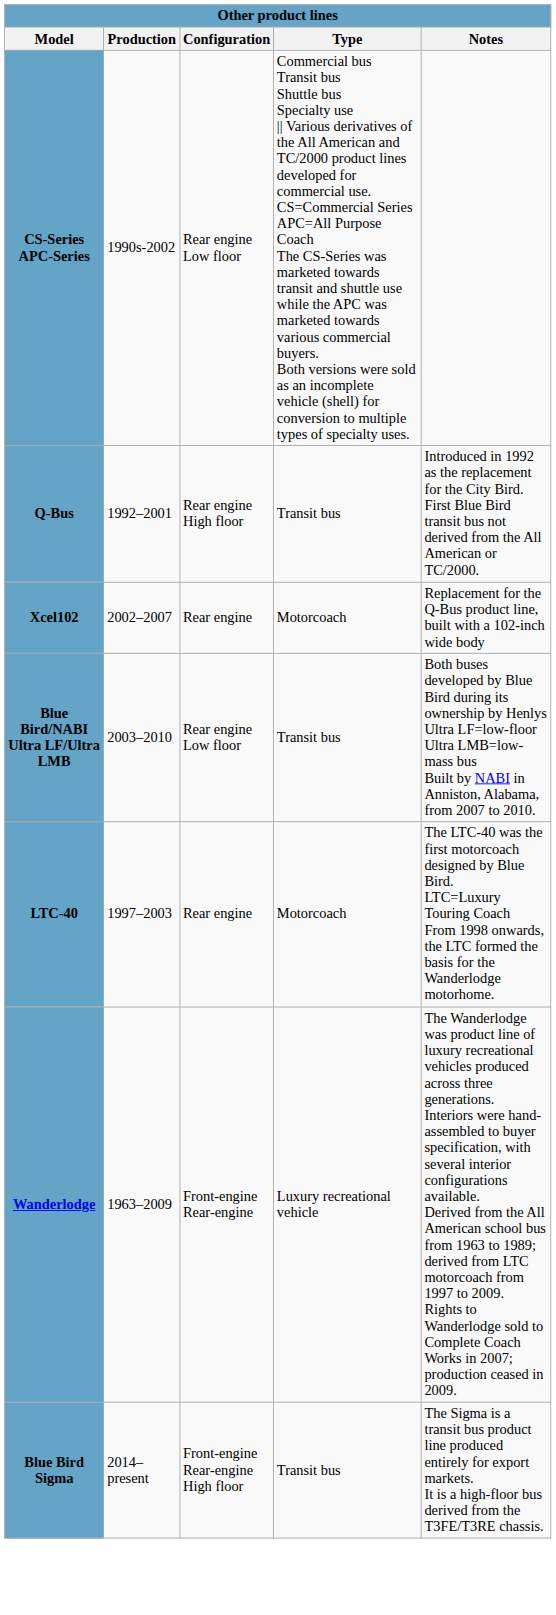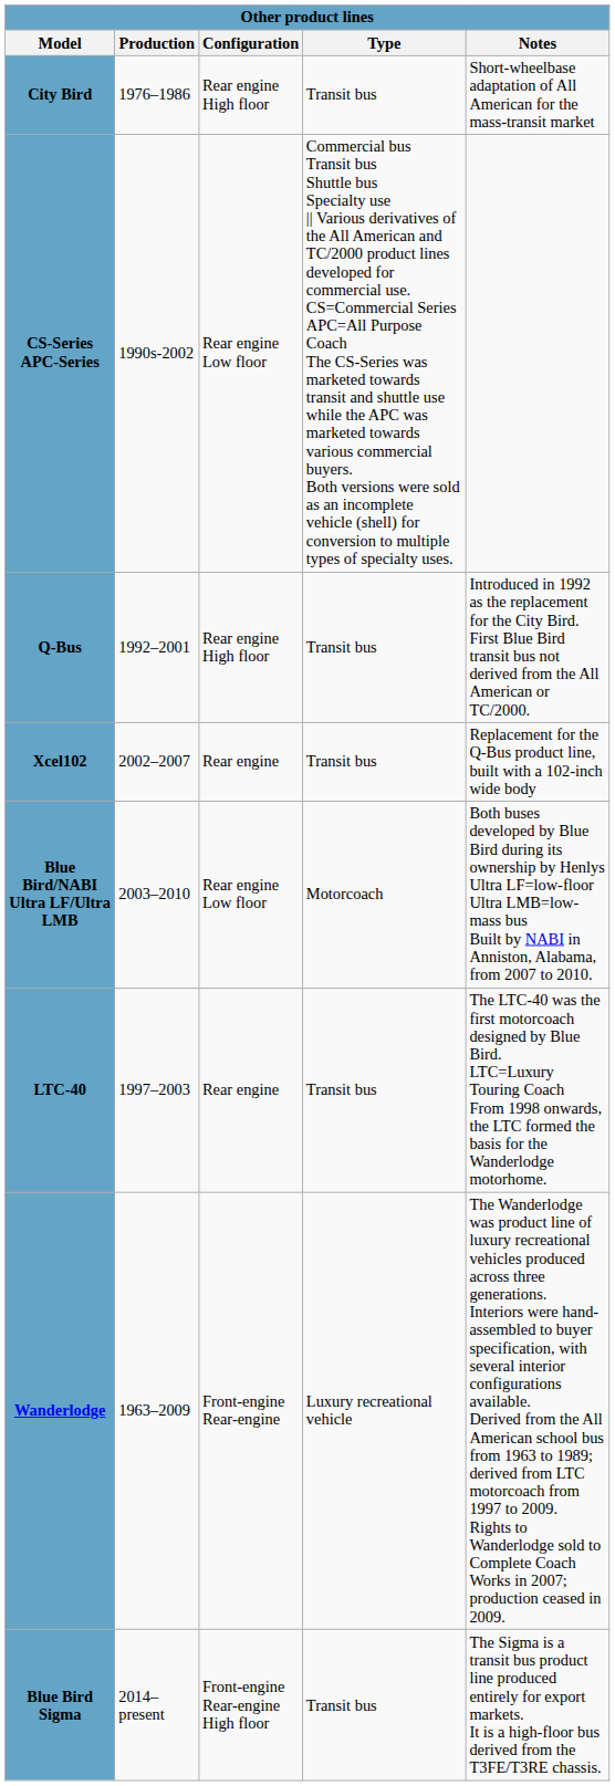+ row: City Bird | 1976–1986 | Rear engine High floor | Transit bus | Short-wheelbase adaptation of All American for the mass-transit market
Xcel102 | Type: Motorcoach -> Transit bus
Blue Bird/NABI Ultra LF/Ultra LMB | Type: Transit bus -> Motorcoach
LTC-40 | Type: Motorcoach -> Transit bus
